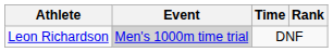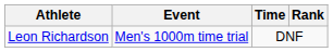Leon Richardson | Event: lightgrey background -> no background
